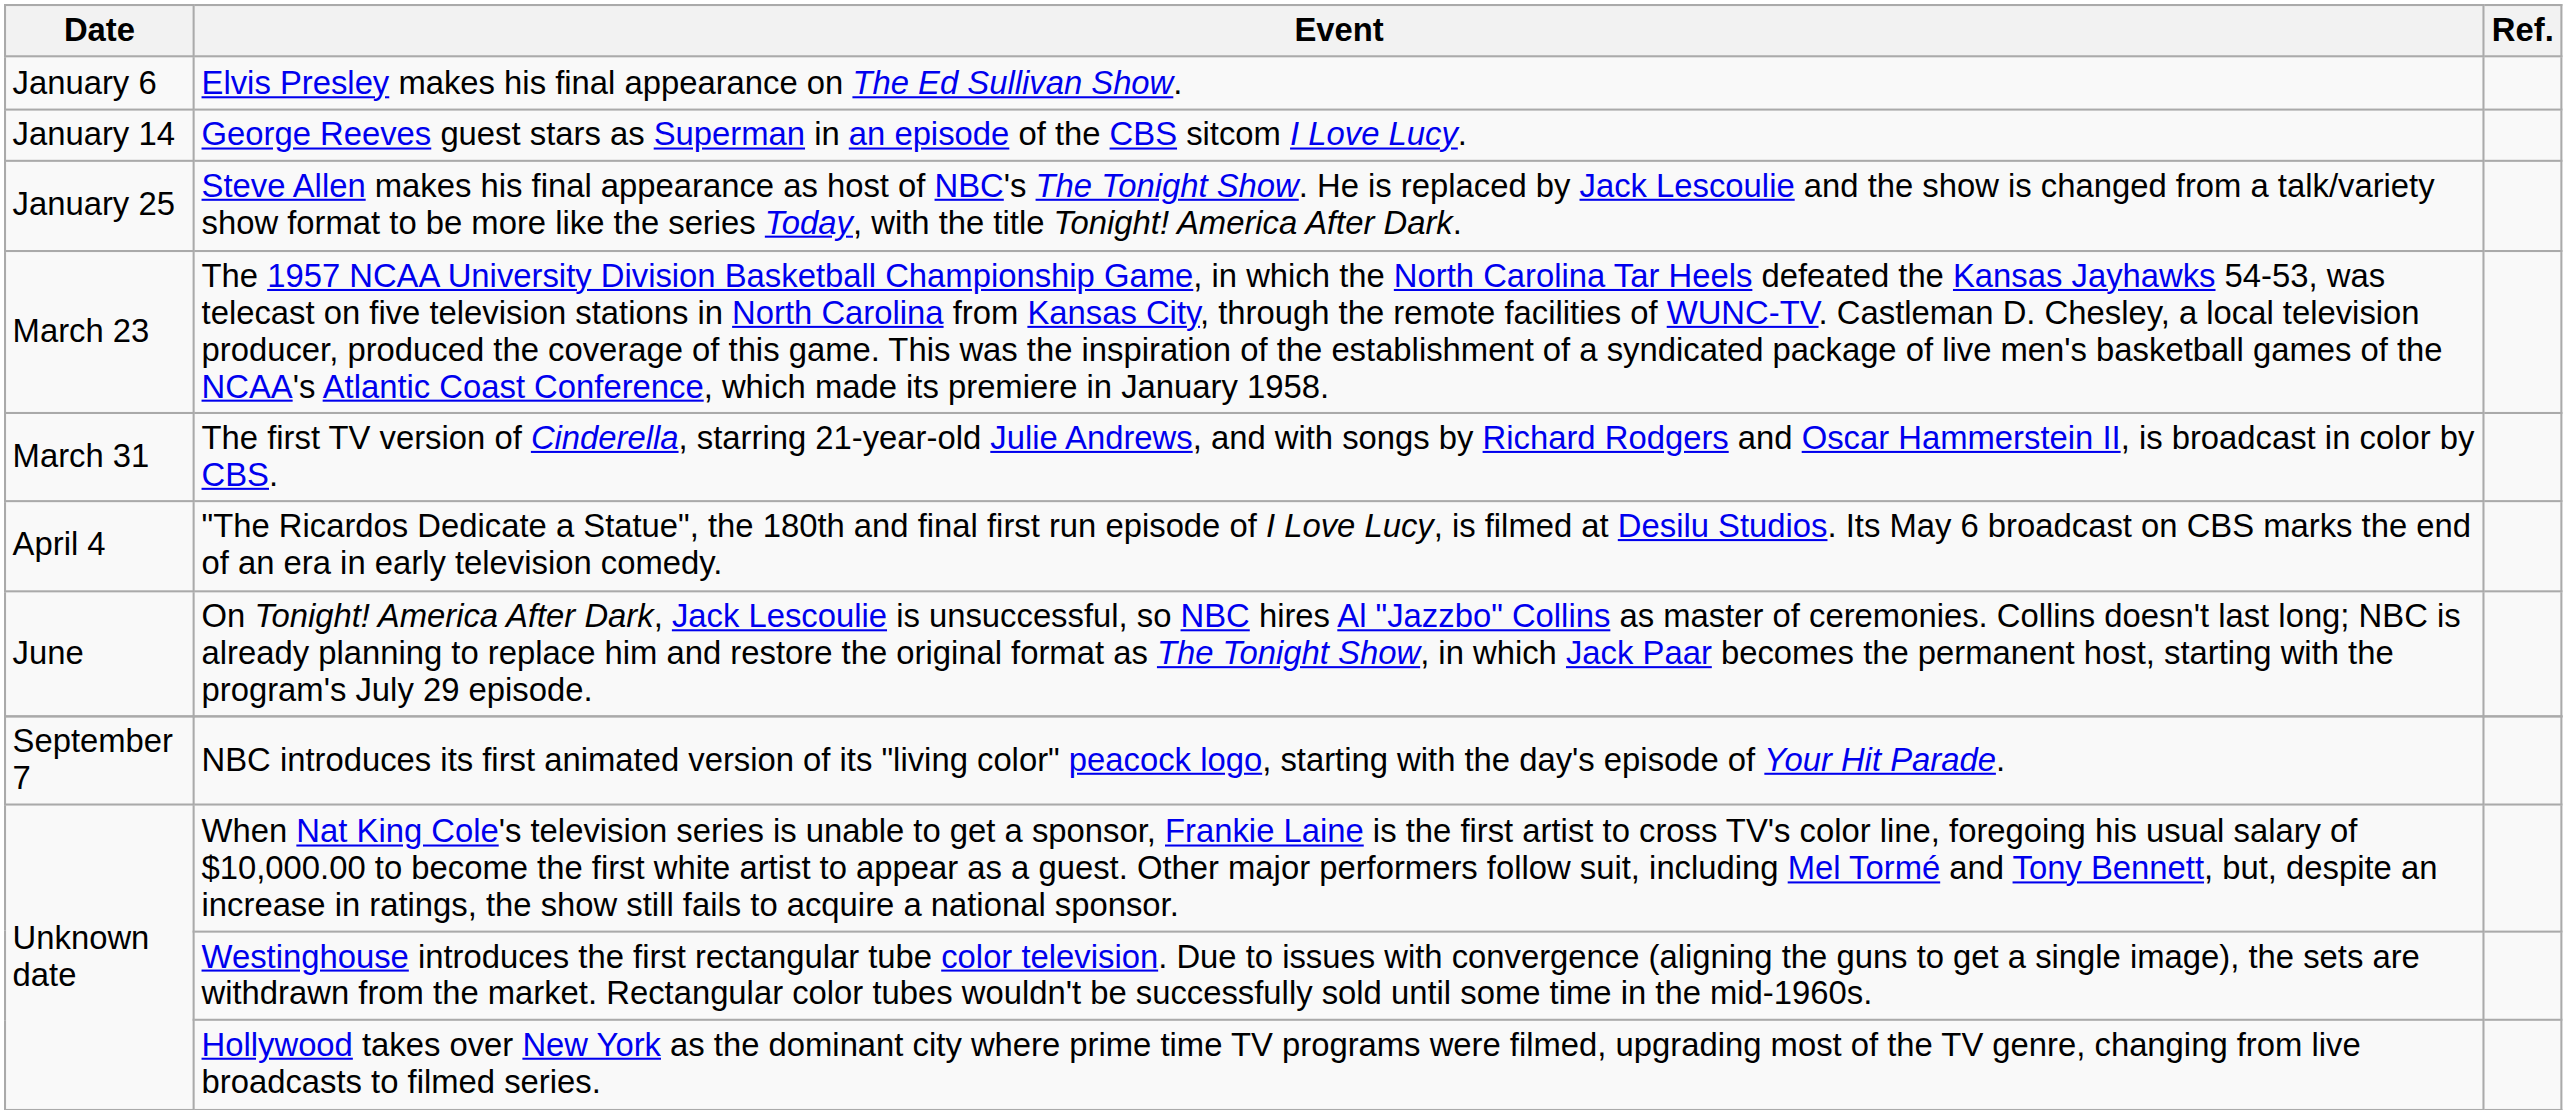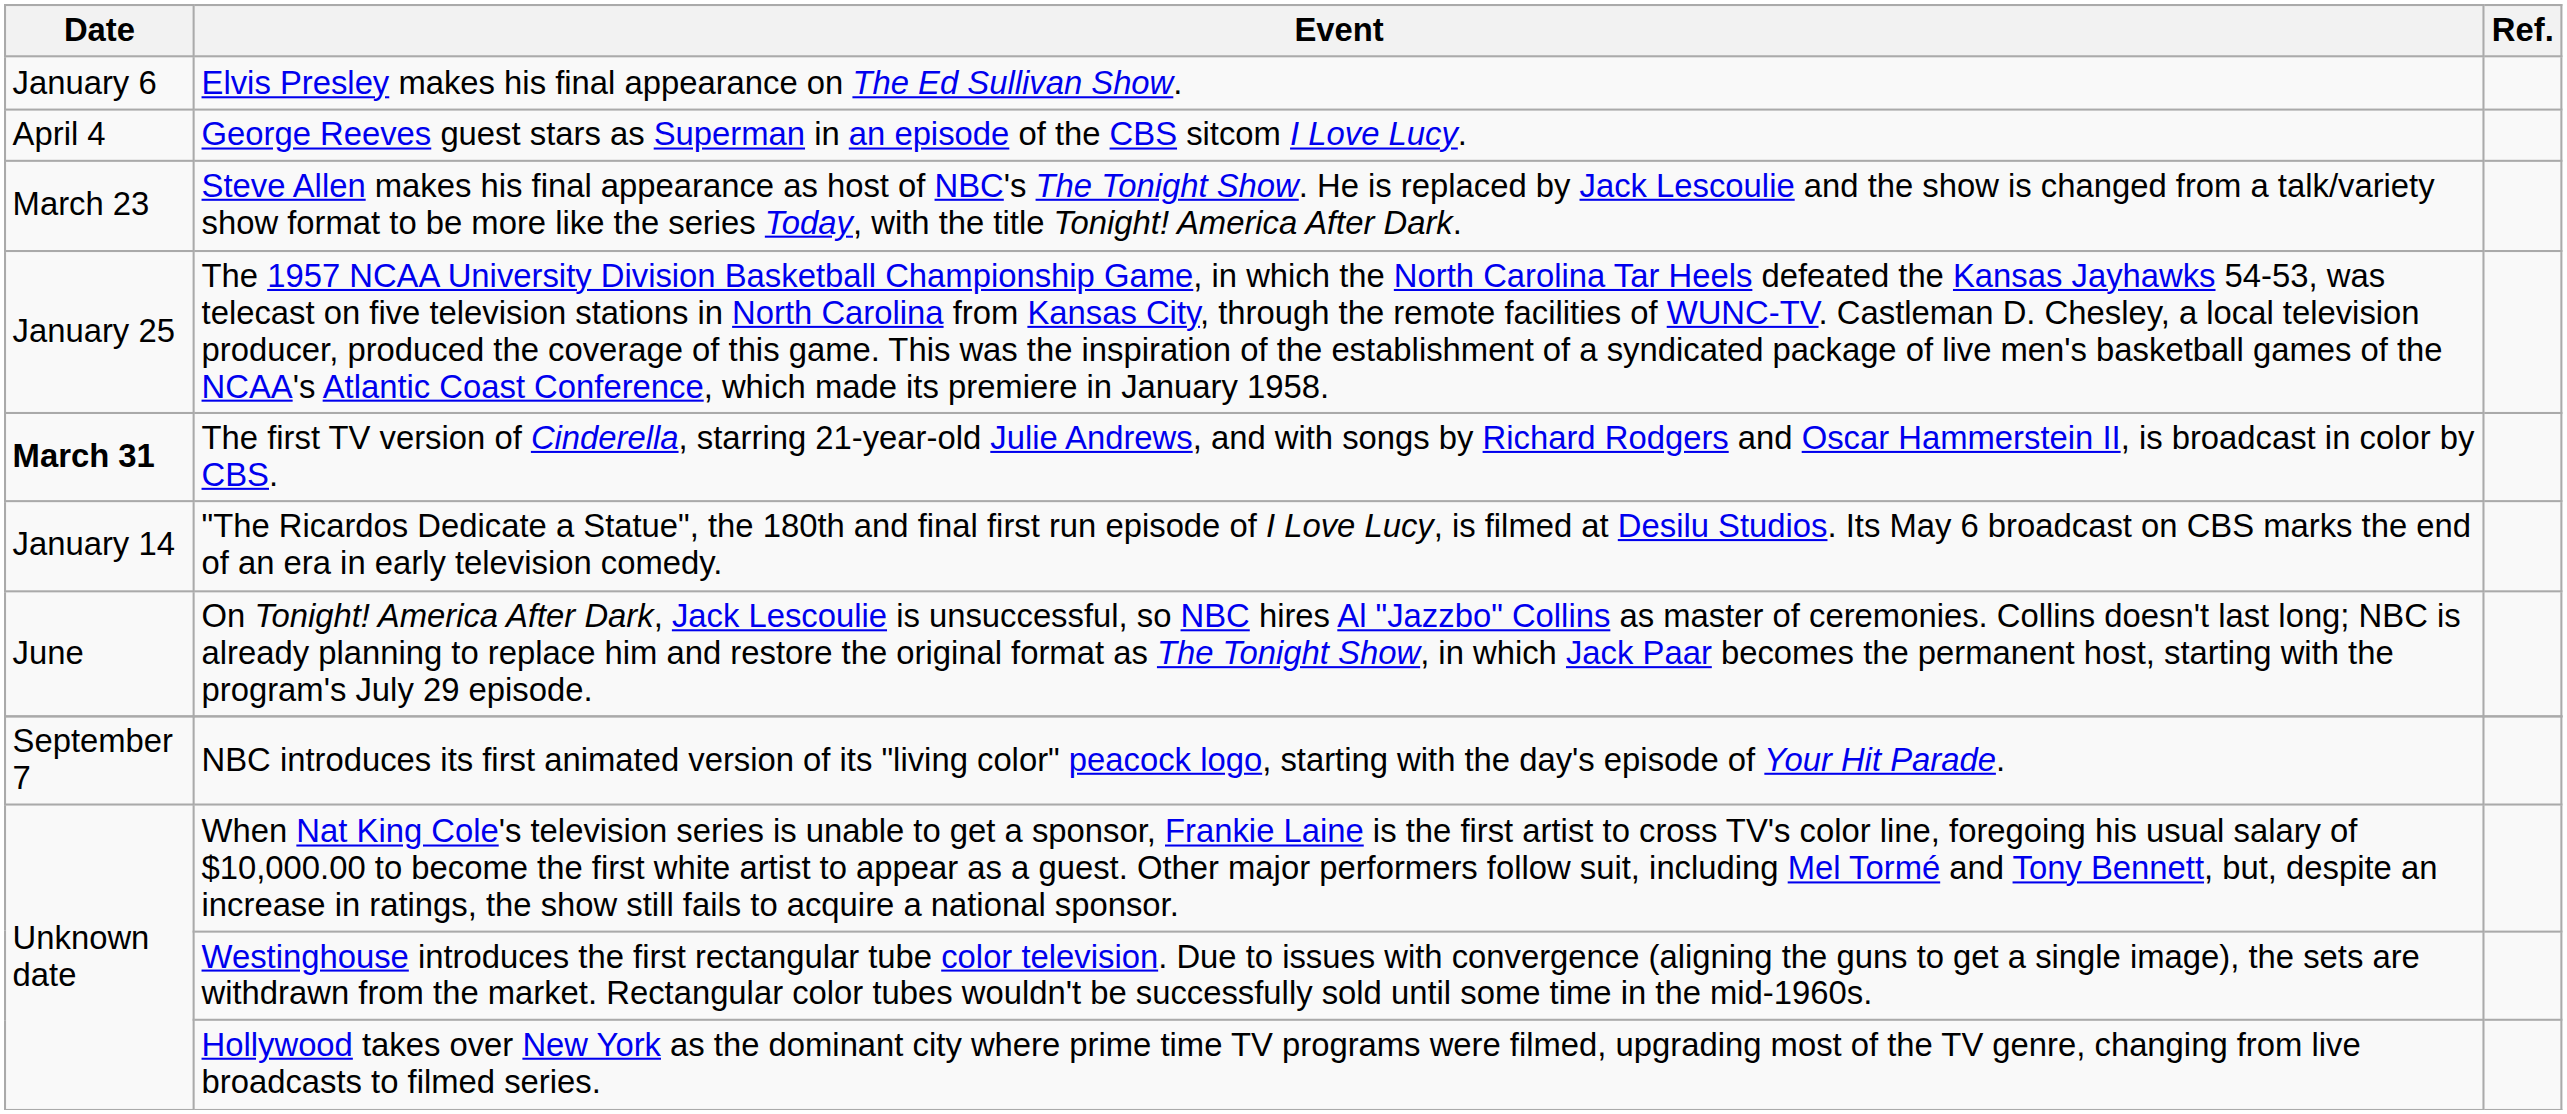row 3 | Date: January 14 -> April 4
row 4 | Date: January 25 -> March 23
row 5 | Date: March 23 -> January 25
row 6 | Date: normal -> bold
row 7 | Date: April 4 -> January 14
